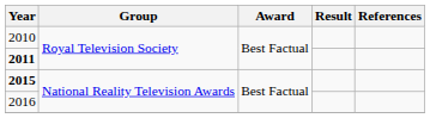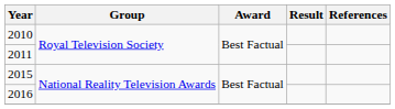2011 | Year: bold -> normal
2015 | Year: bold -> normal
